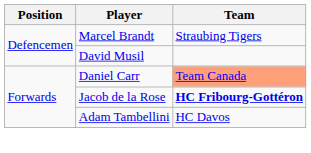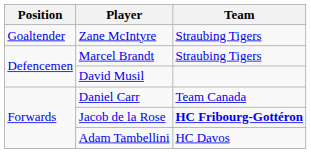+ row: Goaltender | Zane McIntyre | Straubing Tigers
Daniel Carr | Team: lightsalmon background -> no background
